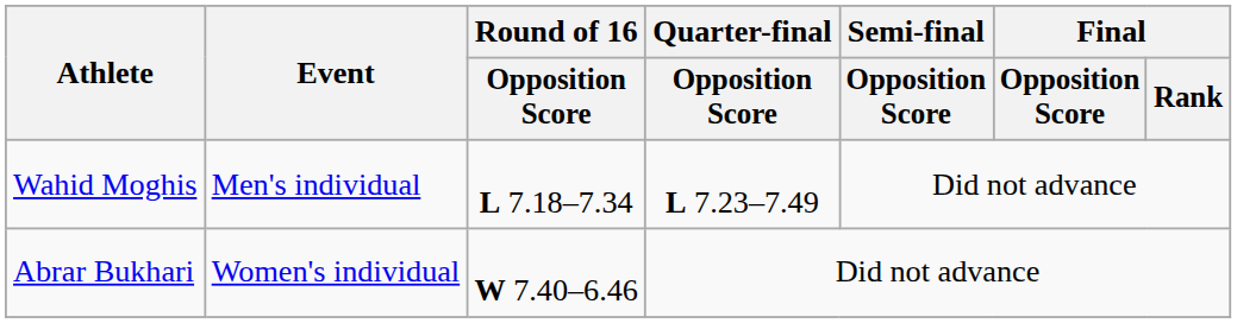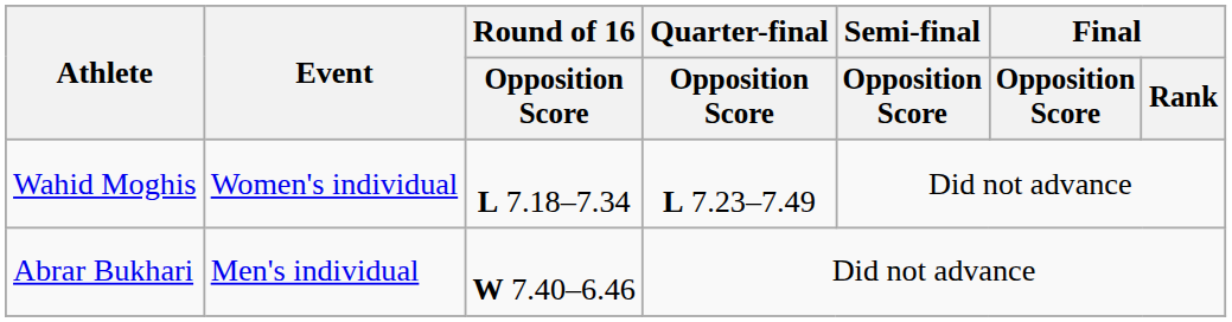Wahid Moghis | Event: Men's individual -> Women's individual
Abrar Bukhari | Event: Women's individual -> Men's individual
